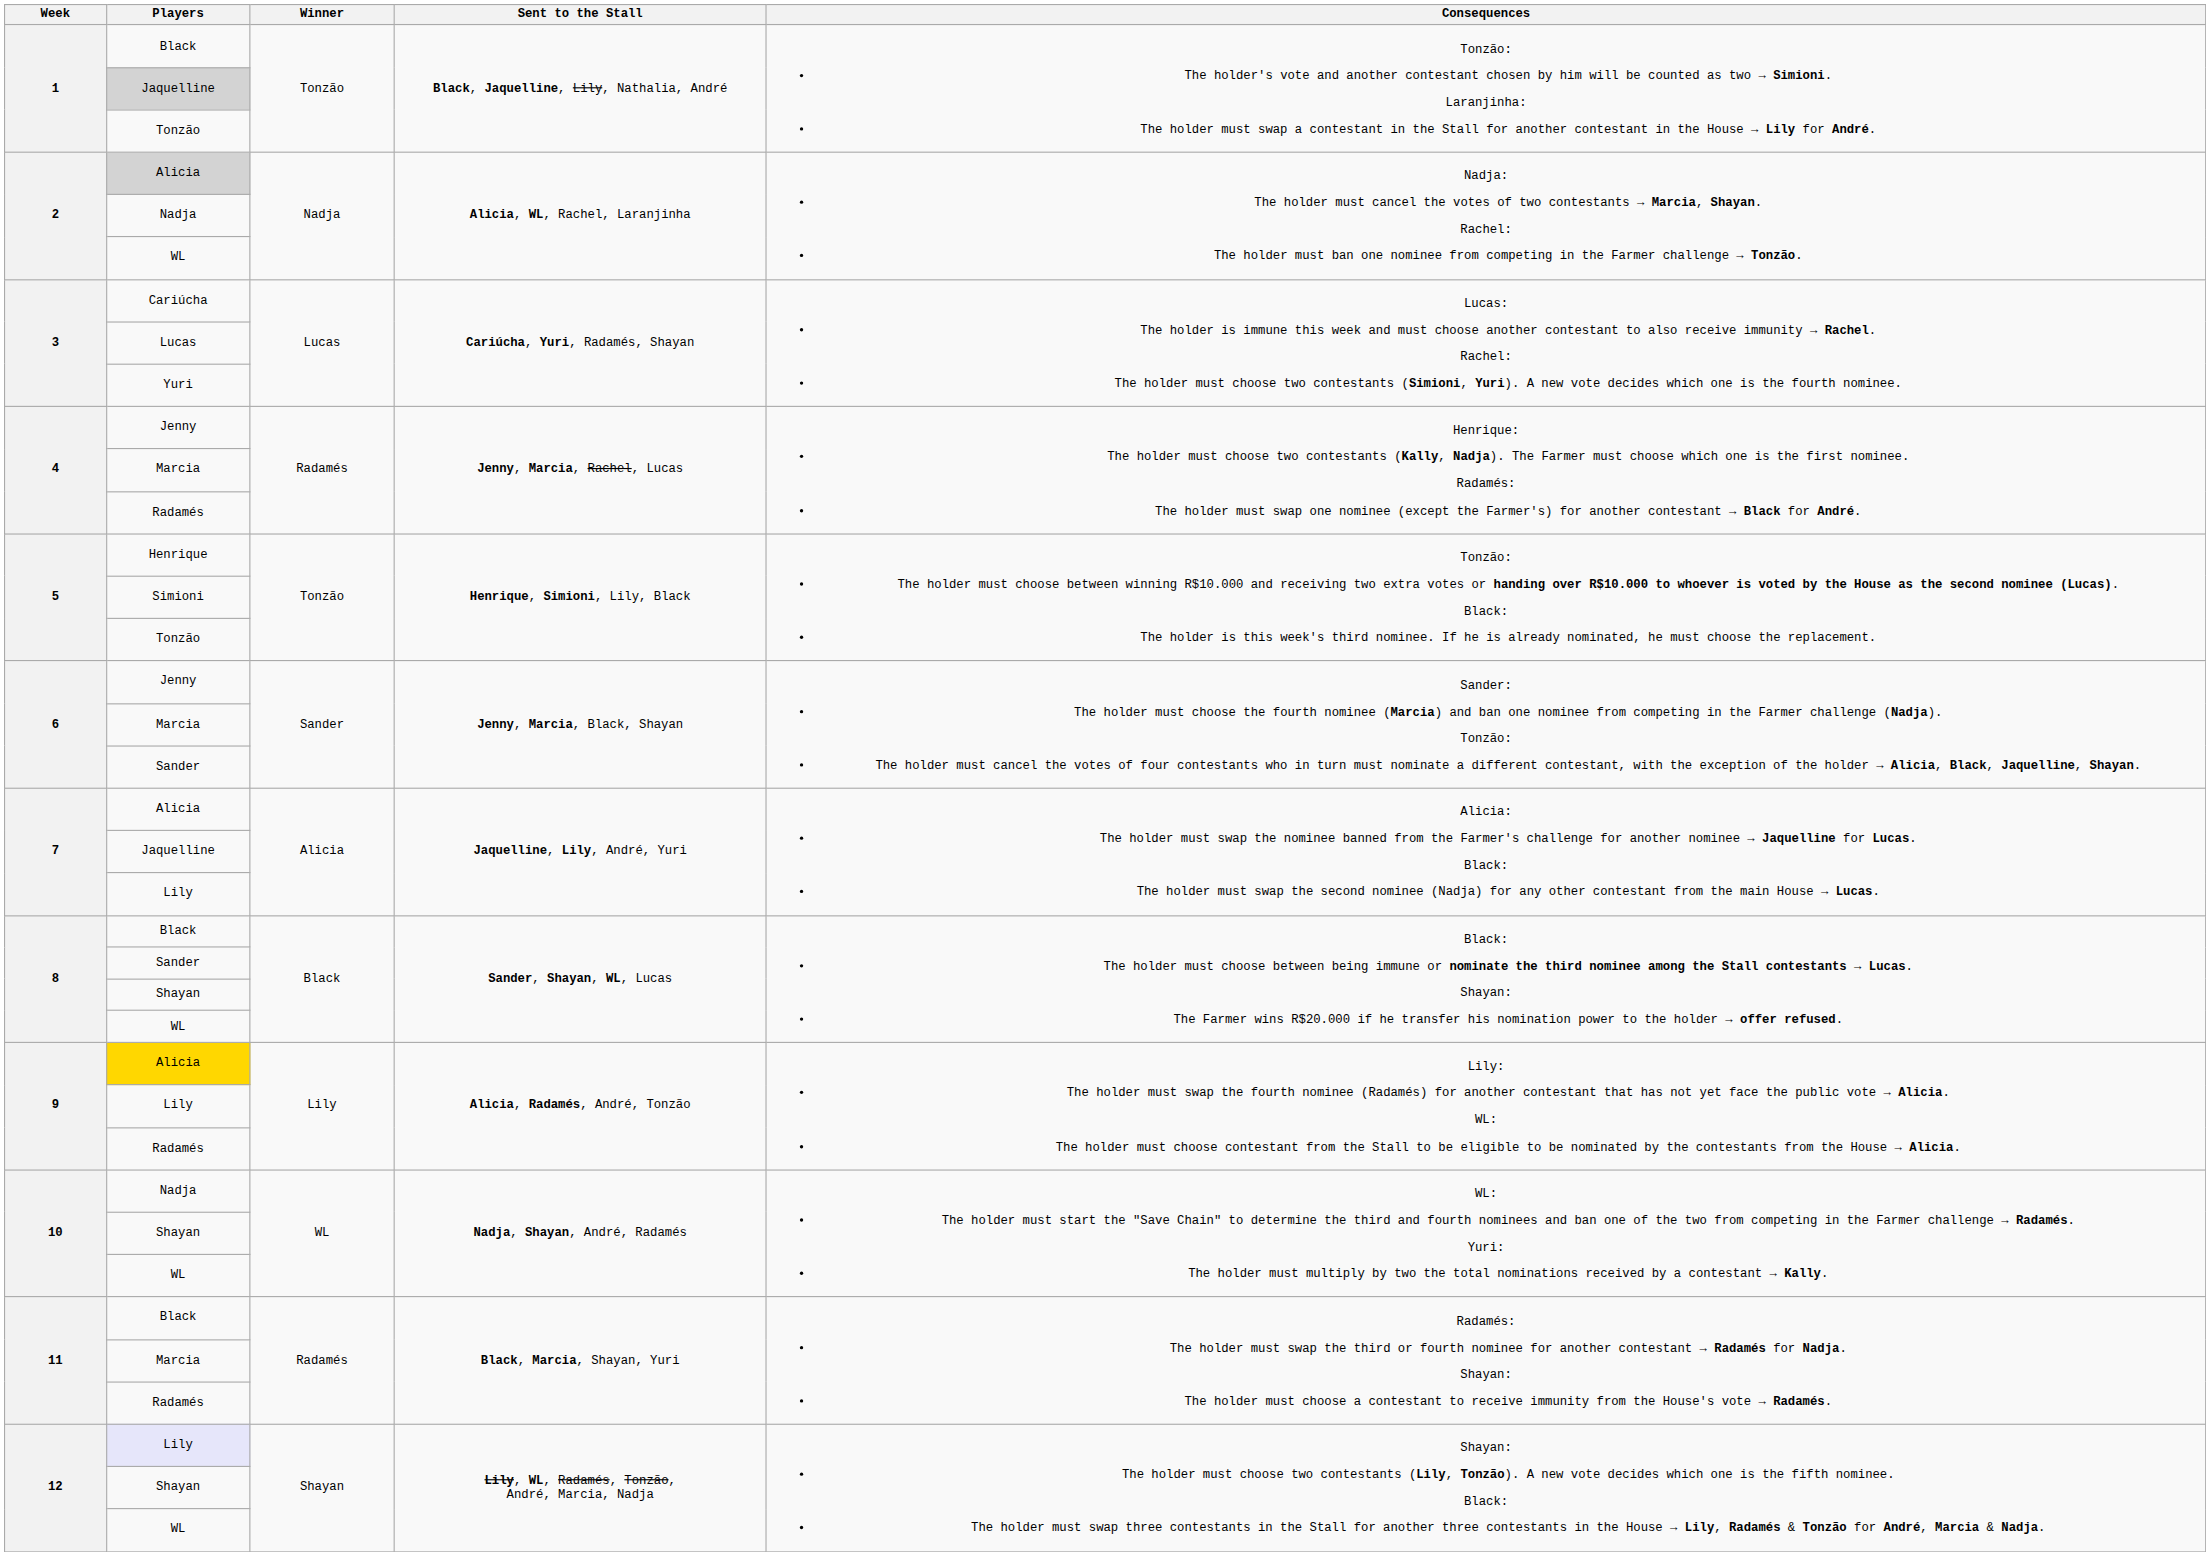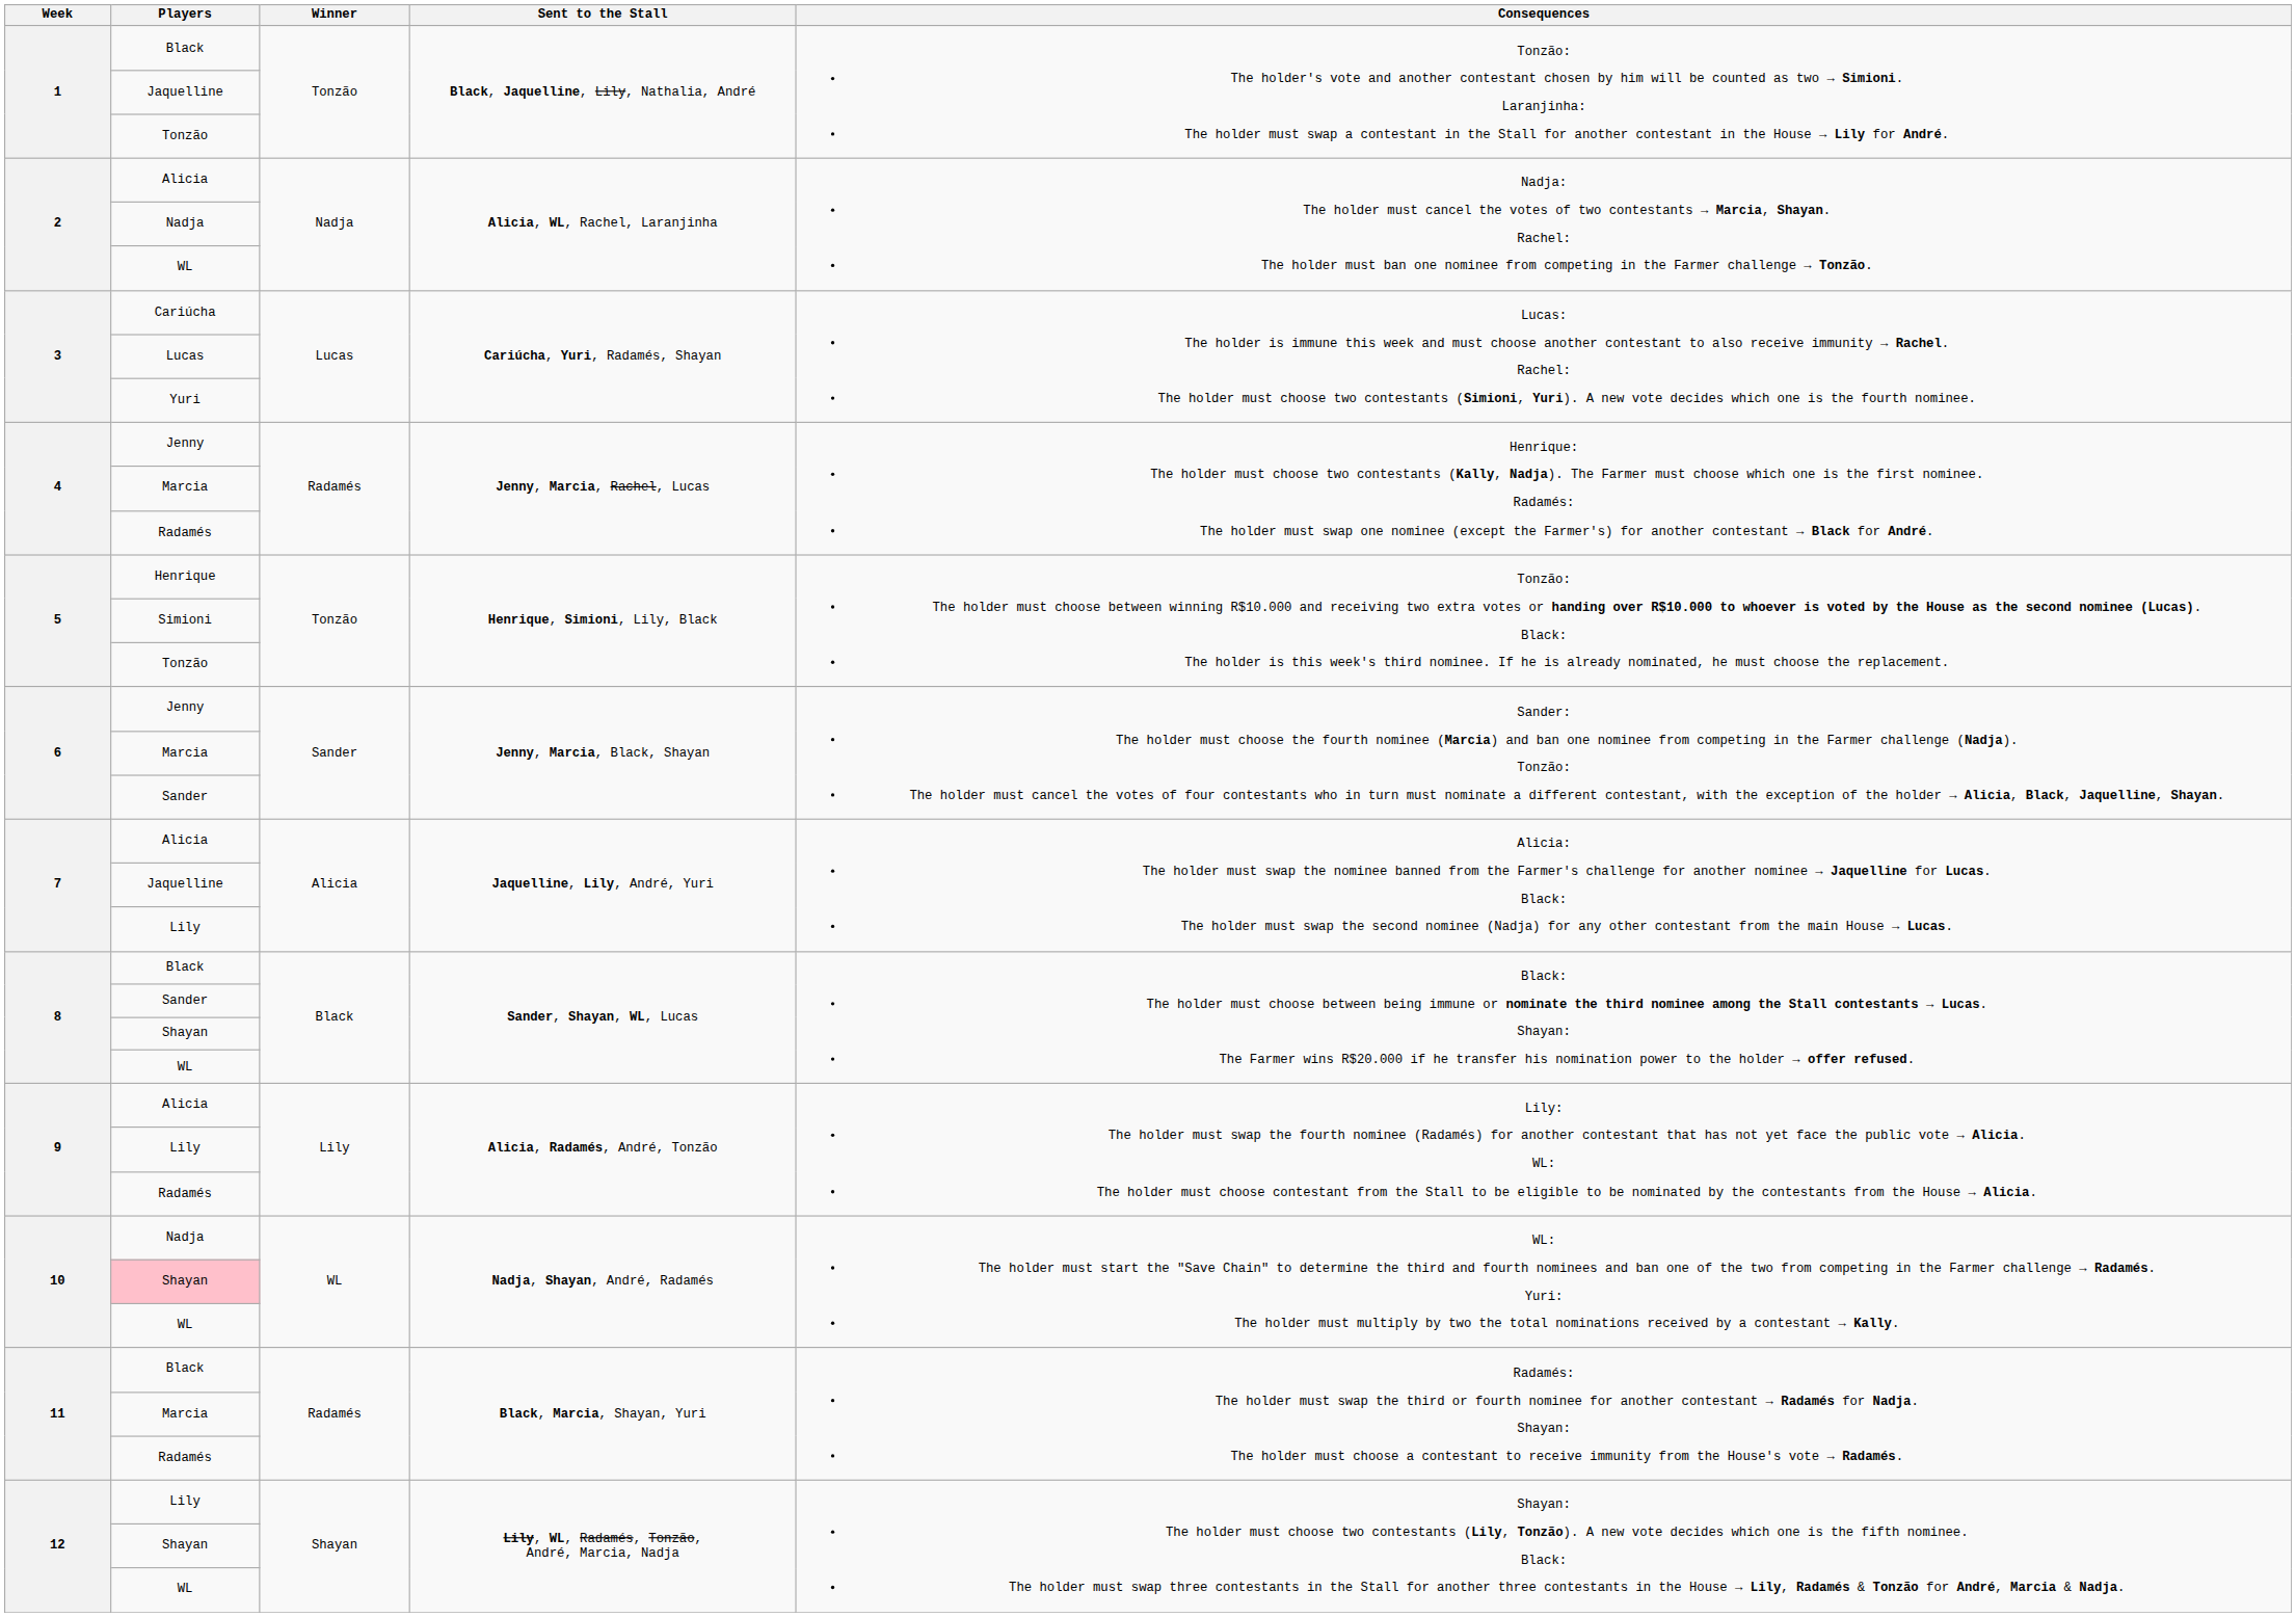1 / Jaquelline | Players: lightgrey background -> no background
2 / Alicia | Players: lightgrey background -> no background
9 / Alicia | Players: gold background -> no background
10 / Shayan | Players: no background -> pink background
12 / Lily | Players: lavender background -> no background
